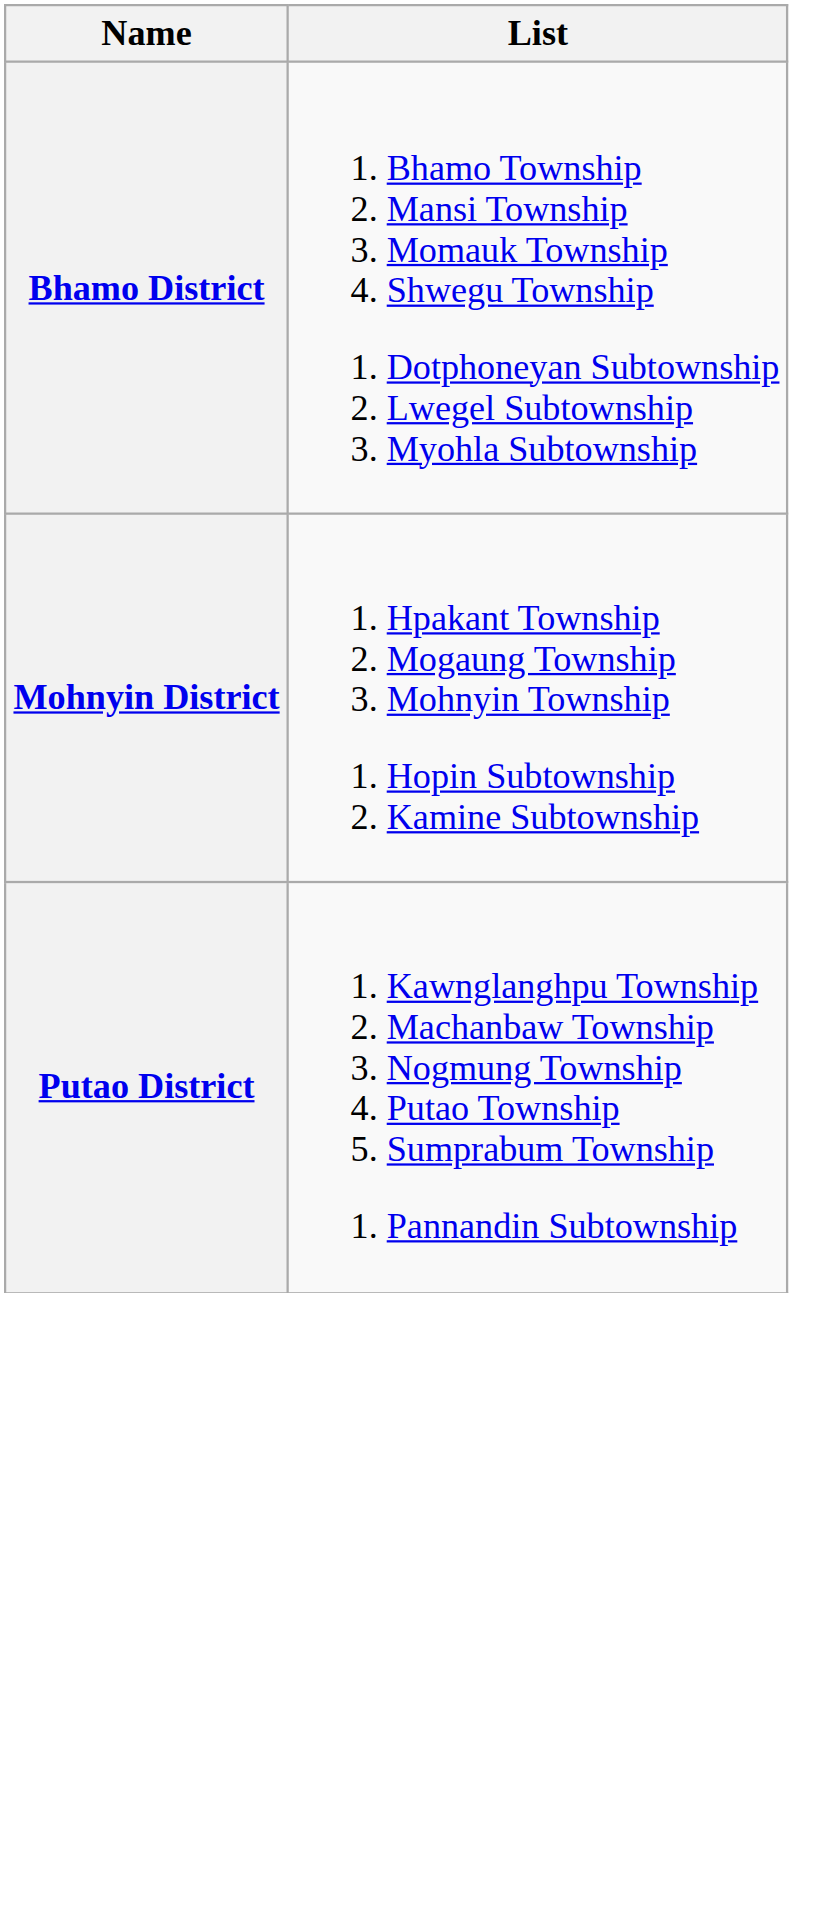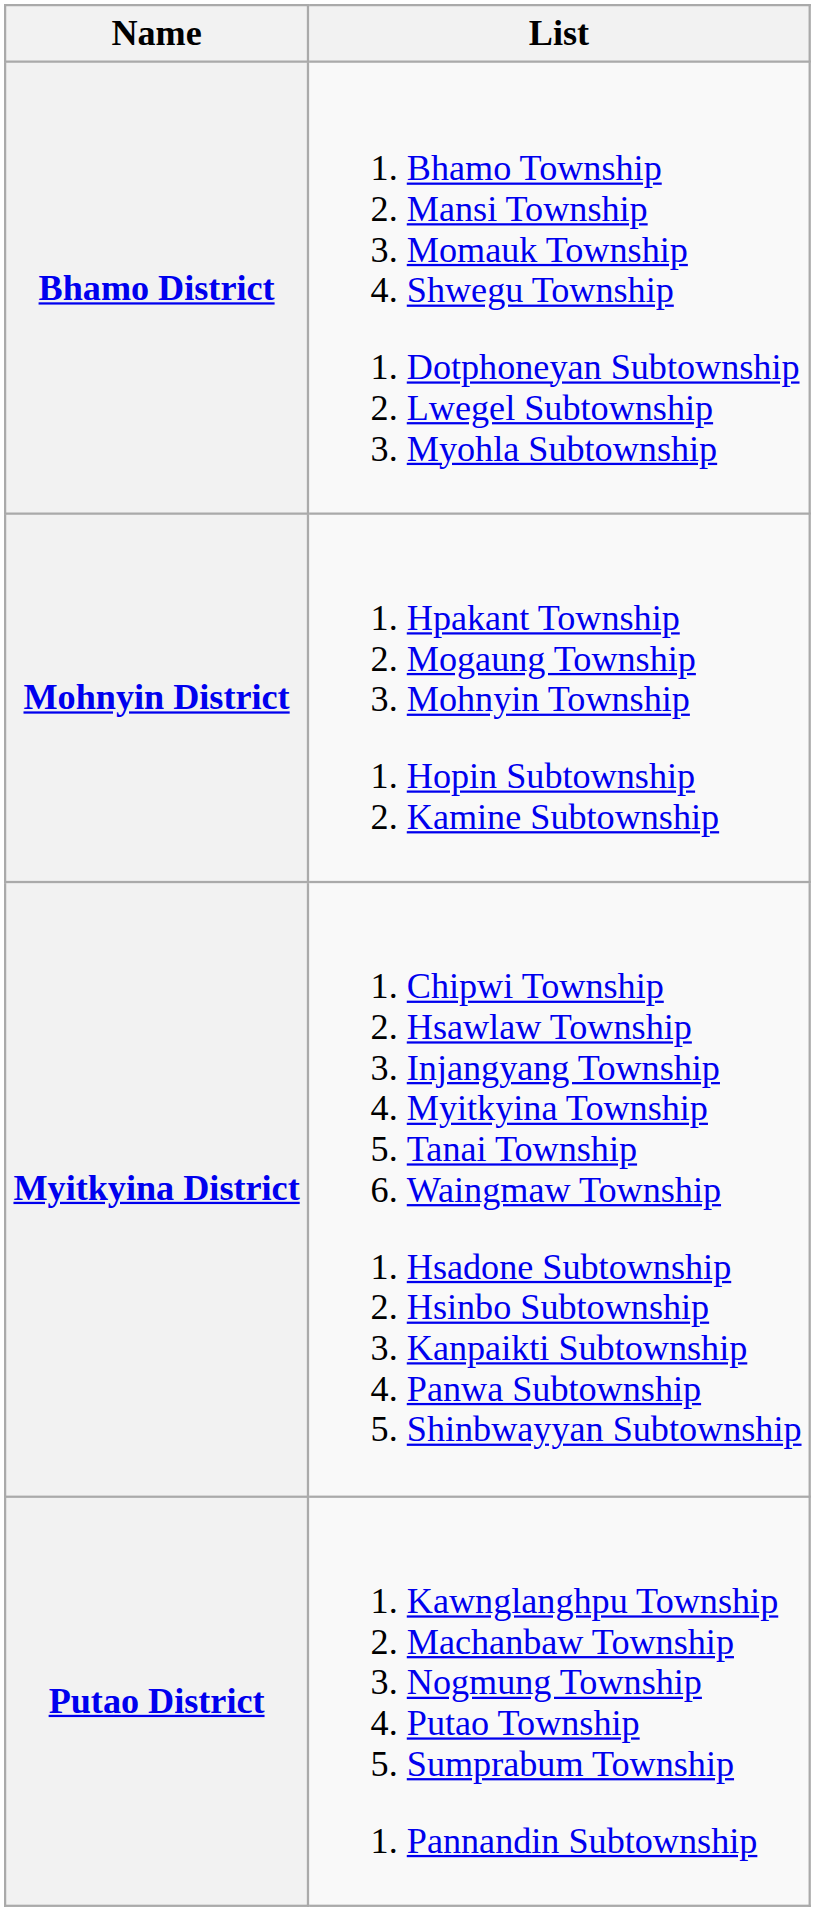+ row: Myitkyina District | Chipwi Township Hsawlaw Township Injangyang Township Myitkyina Township Tanai Township Waingmaw Township Hsadone Subtownship Hsinbo Subtownship Kanpaikti Subtownship Panwa Subtownship Shinbwayyan Subtownship
